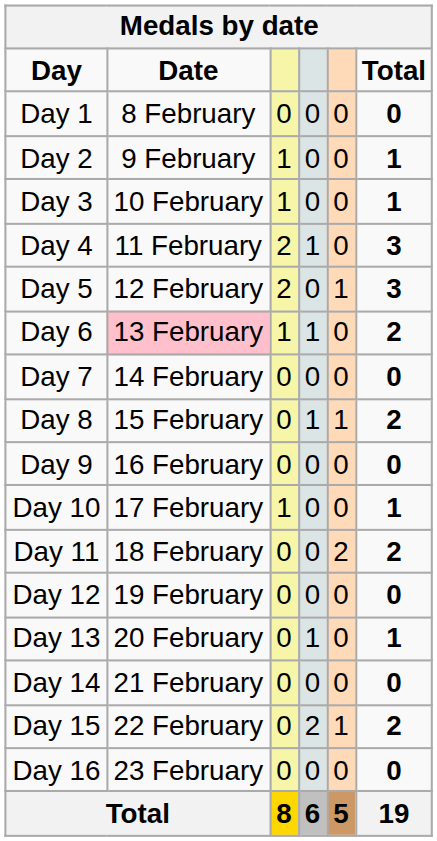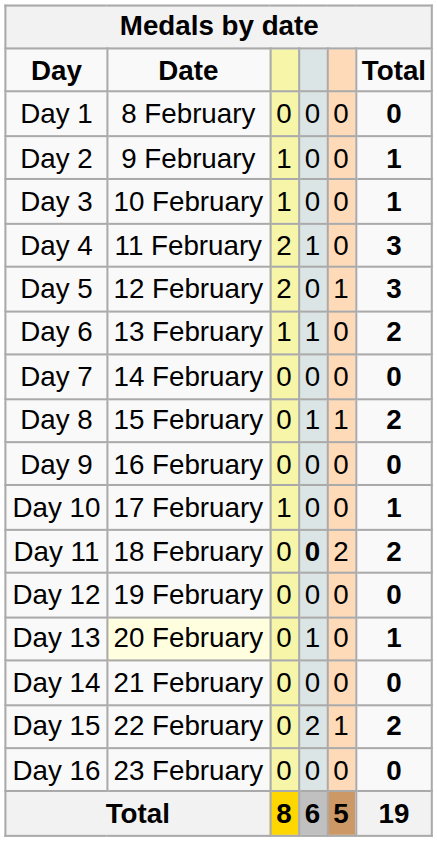Day 6 | Date: pink background -> no background
Day 11 | column 4: normal -> bold
Day 13 | Date: no background -> lightyellow background
